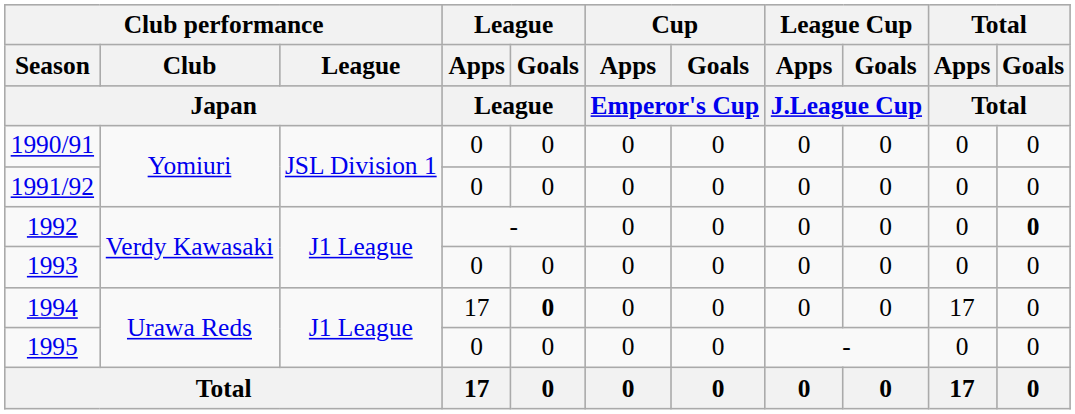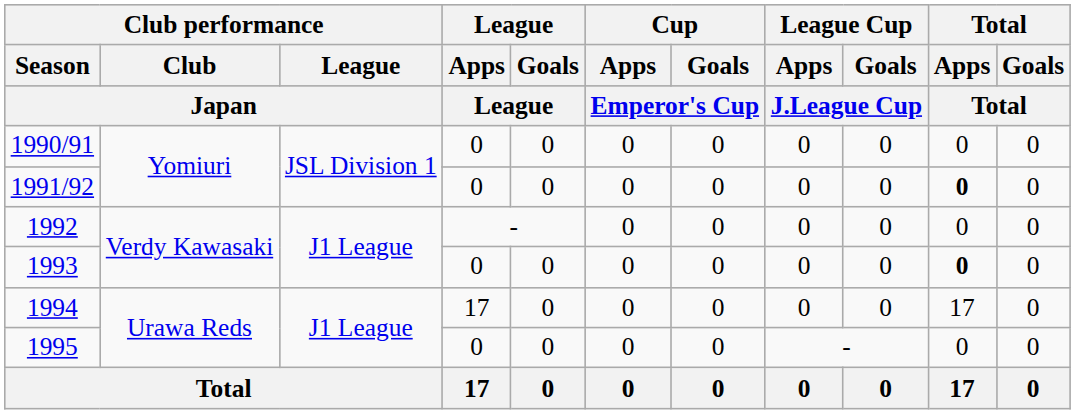1991/92 | Total / Apps / Total: normal -> bold
1992 | Total / Goals / Total: bold -> normal
1993 | Total / Apps / Total: normal -> bold
1994 | League / Goals / League: bold -> normal
